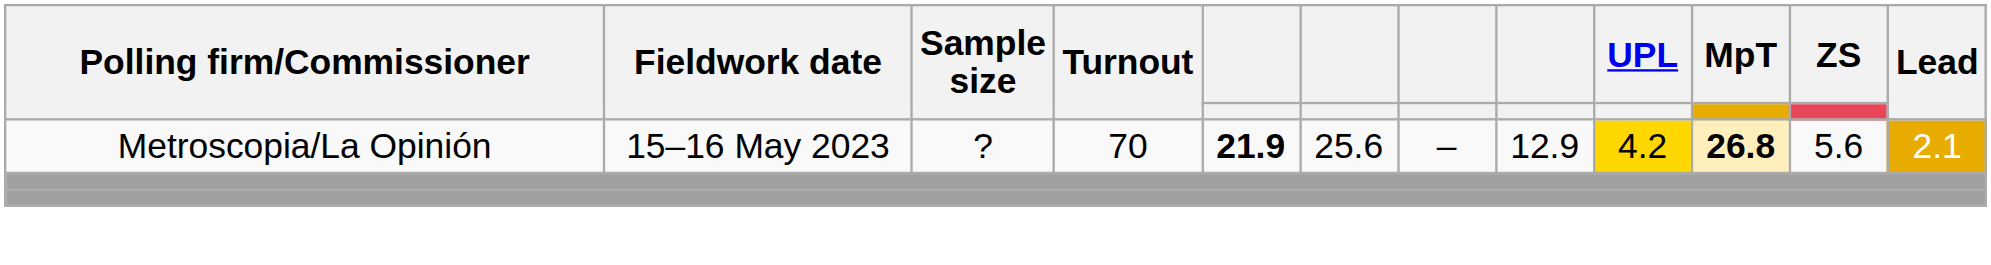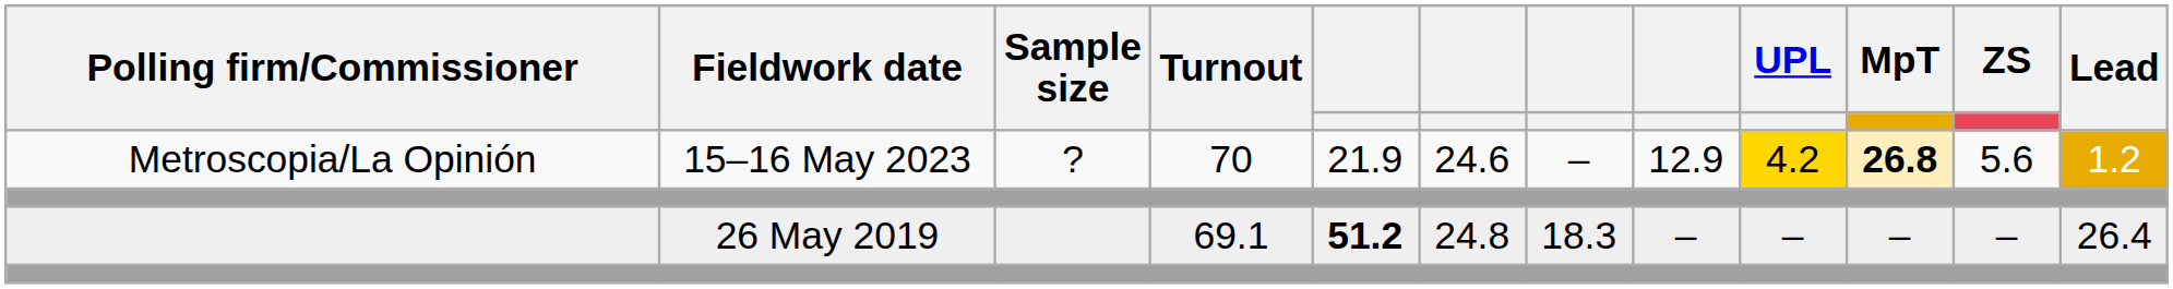15–16 May 2023 | column 5: bold -> normal
15–16 May 2023 | column 6: 25.6 -> 24.6
15–16 May 2023 | Lead: 2.1 -> 1.2
+ row: 26 May 2019 | 69.1 | 51.2 | 24.8 | 18.3 | – | – | – | – | 26.4
